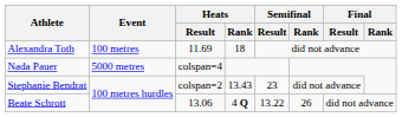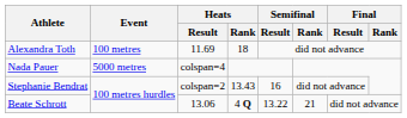Stephanie Bendrat | Semifinal / Result: 23 -> 16
Beate Schrott | Semifinal / Rank: 26 -> 21
